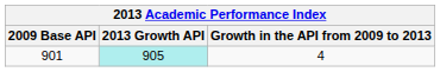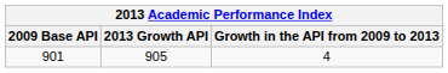901 | 2013 Growth API: paleturquoise background -> no background
